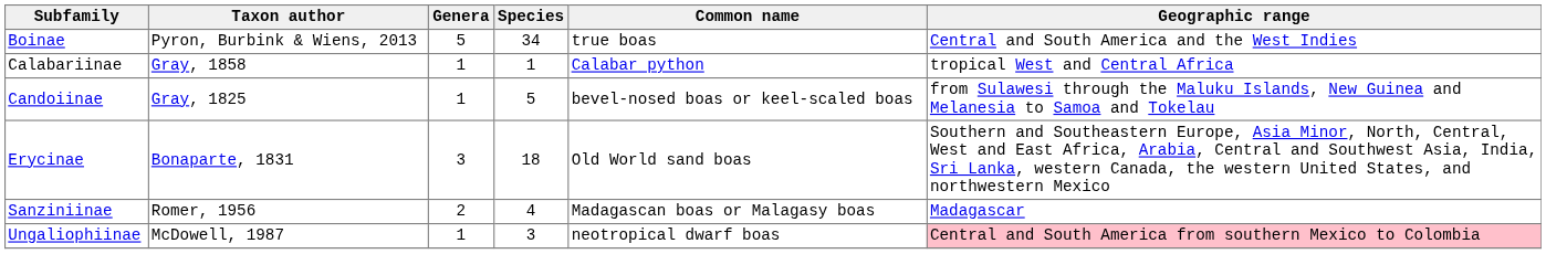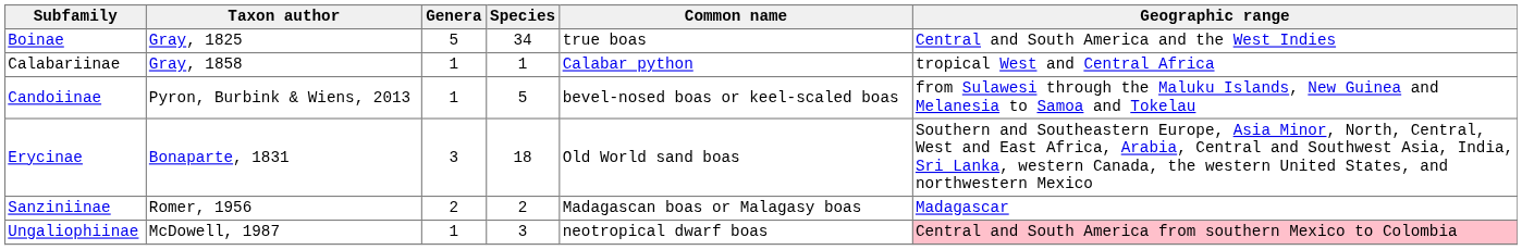Boinae | Taxon author: Pyron, Burbink & Wiens, 2013 -> Gray, 1825
Candoiinae | Taxon author: Gray, 1825 -> Pyron, Burbink & Wiens, 2013
Sanziniinae | Species: 4 -> 2
